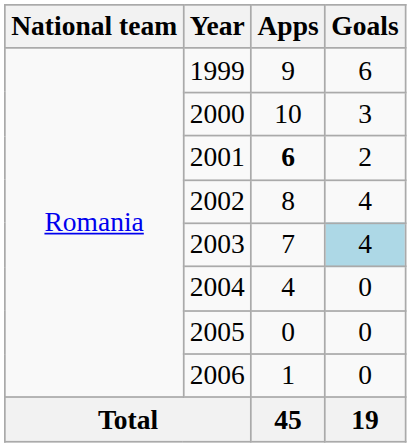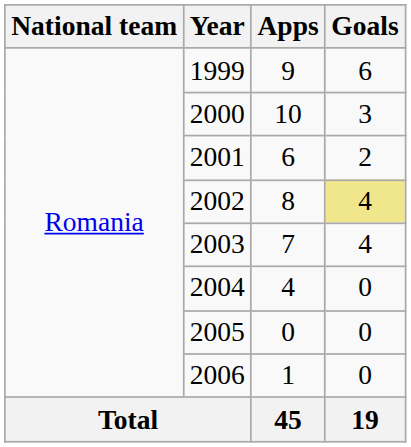2001 | Apps: bold -> normal
2002 | Goals: no background -> khaki background
2003 | Goals: lightblue background -> no background
